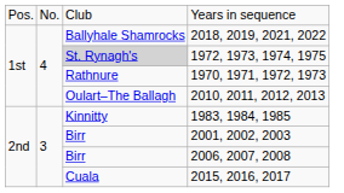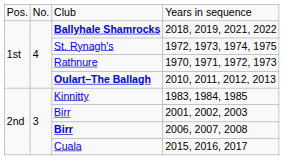2018, 2019, 2021, 2022 | column 3: normal -> bold
1972, 1973, 1974, 1975 | column 3: lightgrey background -> no background
2010, 2011, 2012, 2013 | column 3: normal -> bold
2006, 2007, 2008 | column 3: normal -> bold
